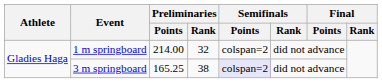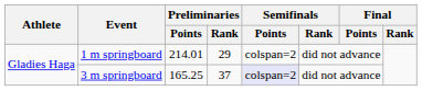1 m springboard | Preliminaries / Points: 214.00 -> 214.01
1 m springboard | Preliminaries / Rank: 32 -> 29
3 m springboard | Preliminaries / Rank: 38 -> 37
